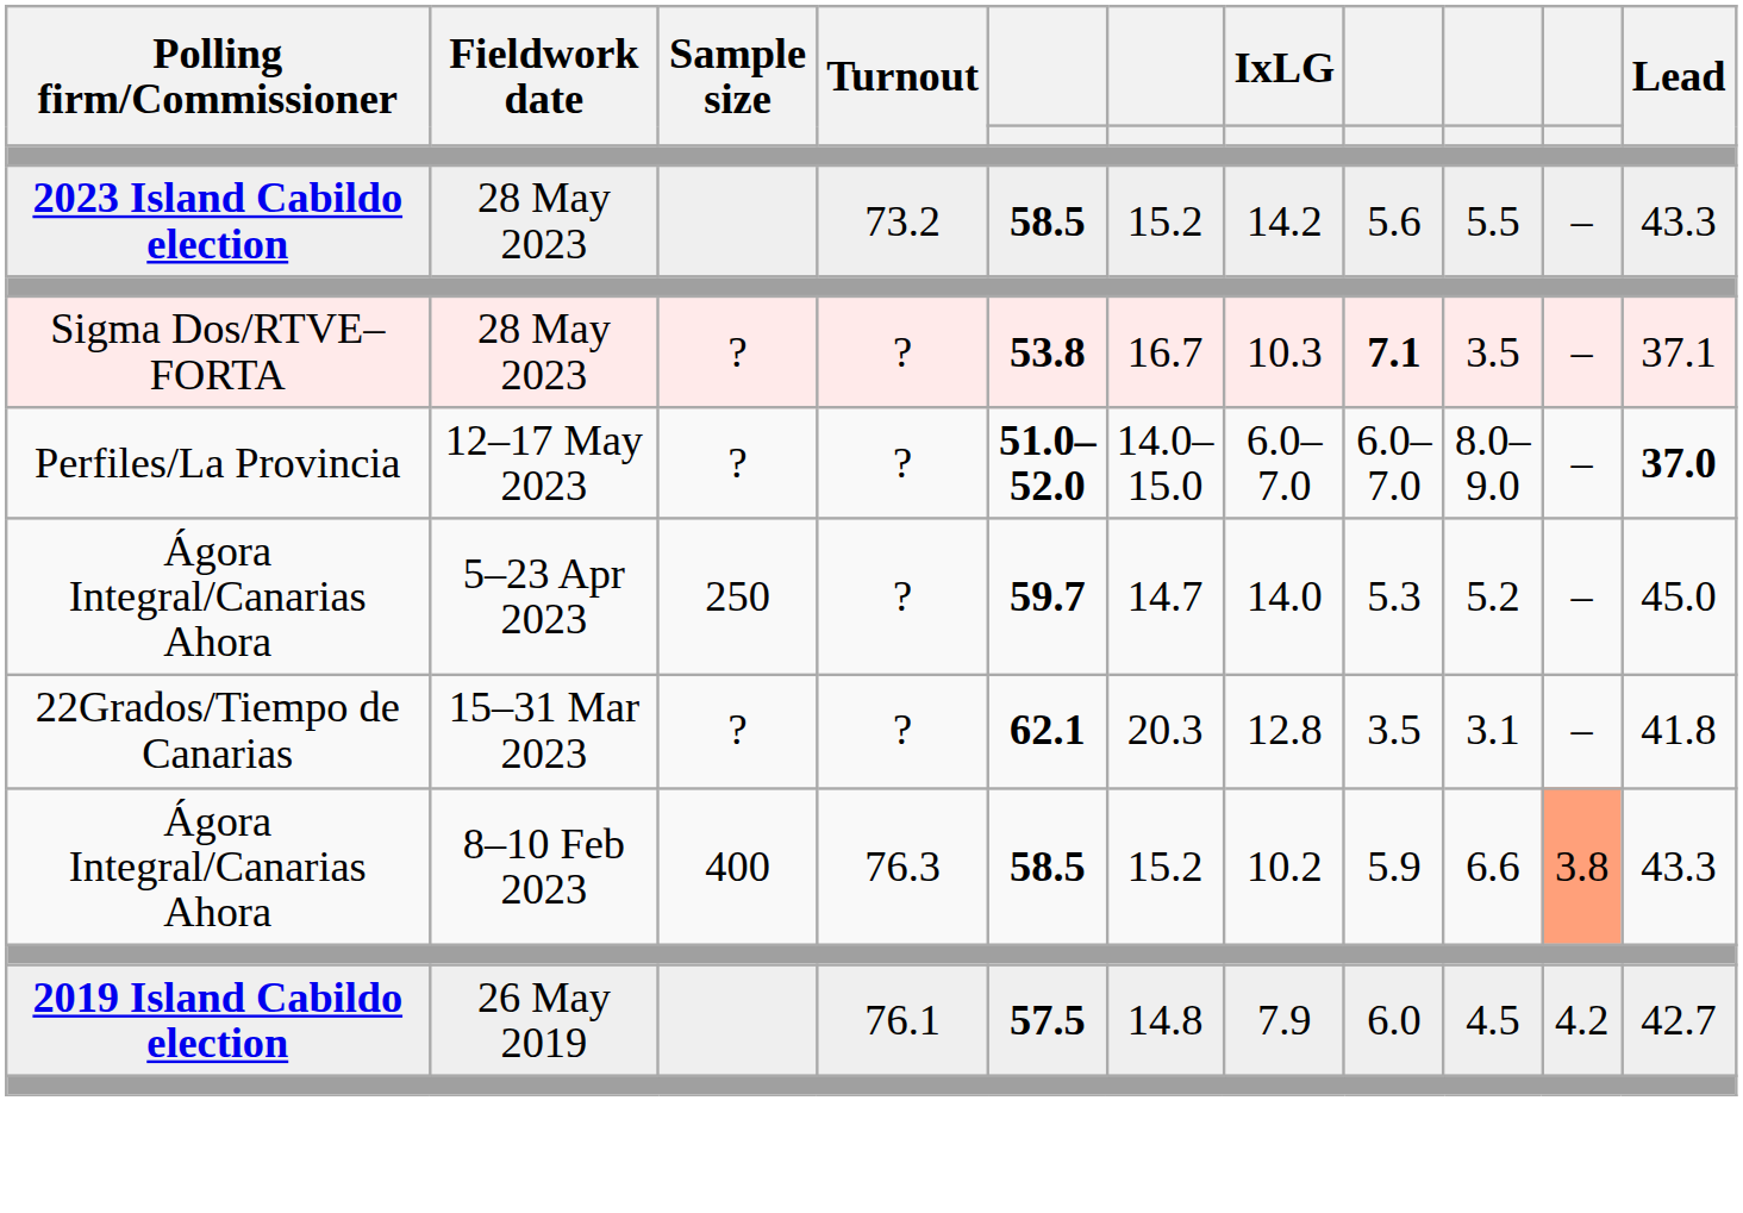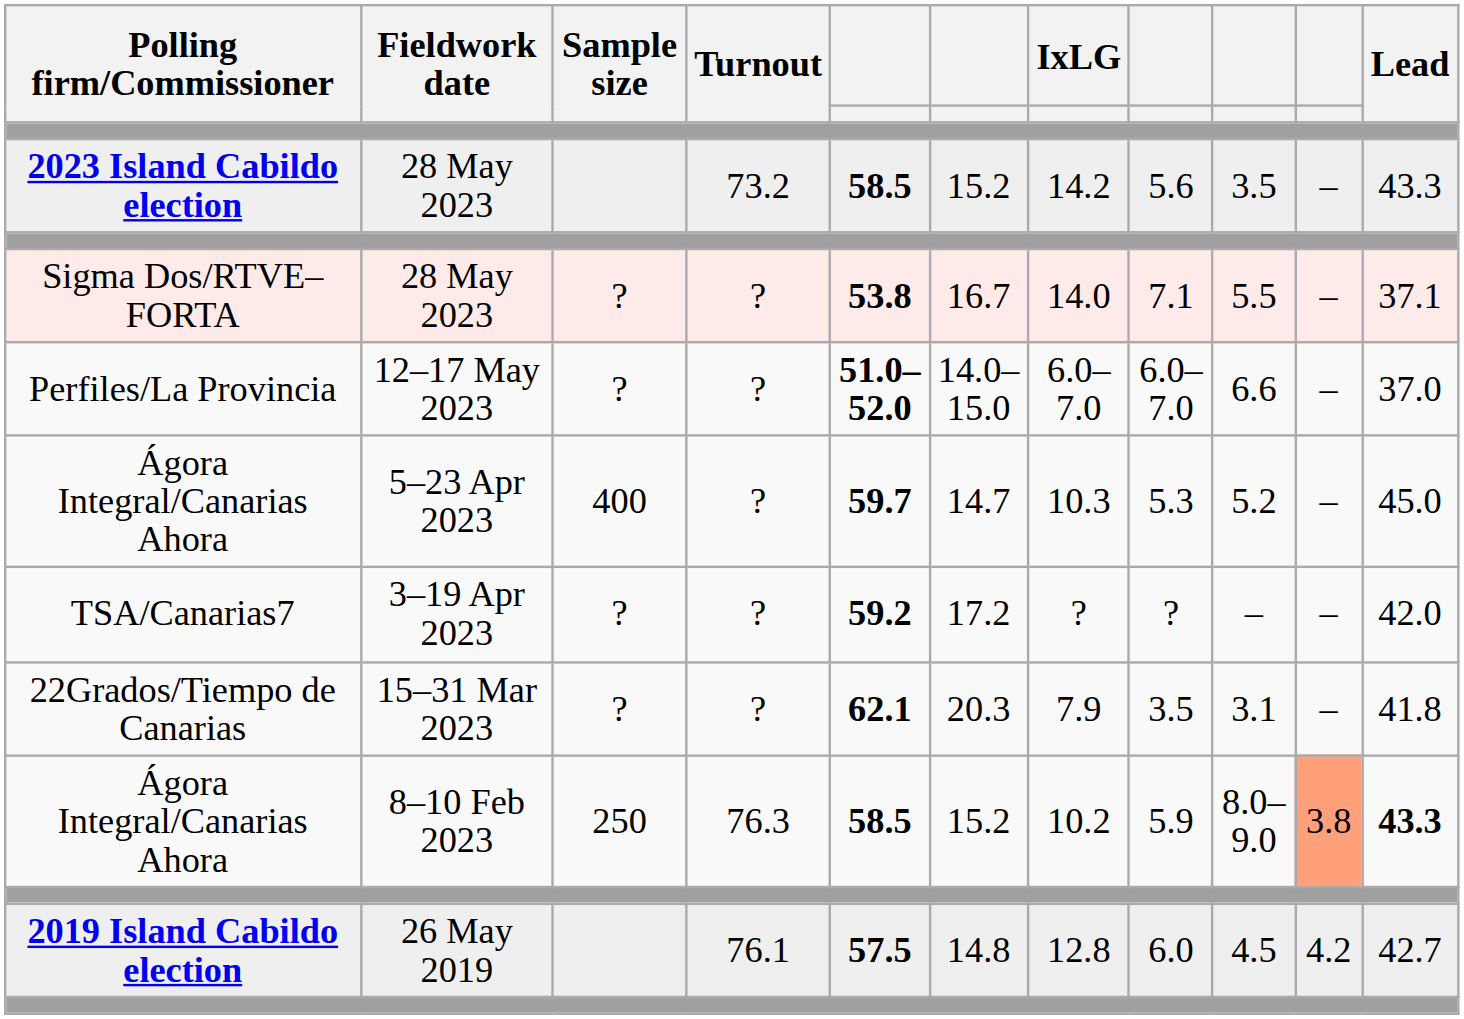2023 Island Cabildo election | column 9: 5.5 -> 3.5
Sigma Dos/RTVE–FORTA | IxLG: 10.3 -> 14.0
Sigma Dos/RTVE–FORTA | column 8: bold -> normal
Sigma Dos/RTVE–FORTA | column 9: 3.5 -> 5.5
Perfiles/La Provincia | column 9: 8.0– 9.0 -> 6.6
Perfiles/La Provincia | Lead: bold -> normal
Ágora Integral/Canarias Ahora / 5–23 Apr 2023 | Sample size: 250 -> 400
Ágora Integral/Canarias Ahora / 5–23 Apr 2023 | IxLG: 14.0 -> 10.3
+ row: TSA/Canarias7 | 3–19 Apr 2023 | ? | ? | 59.2 | 17.2 | ? | ? | – | – | 42.0
22Grados/Tiempo de Canarias | IxLG: 12.8 -> 7.9
Ágora Integral/Canarias Ahora / 8–10 Feb 2023 | Sample size: 400 -> 250
Ágora Integral/Canarias Ahora / 8–10 Feb 2023 | column 9: 6.6 -> 8.0– 9.0
Ágora Integral/Canarias Ahora / 8–10 Feb 2023 | Lead: normal -> bold
2019 Island Cabildo election | IxLG: 7.9 -> 12.8
